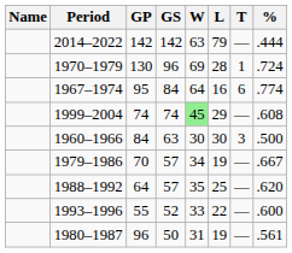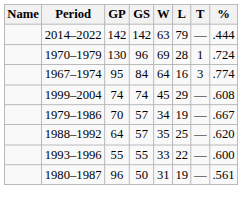1967–1974 | T: 6 -> 3
1999–2004 | W: lightgreen background -> no background
- row: 1960–1966 | 84 | 63 | 30 | 30 | 3 | .500
1993–1996 | GS: 52 -> 55
